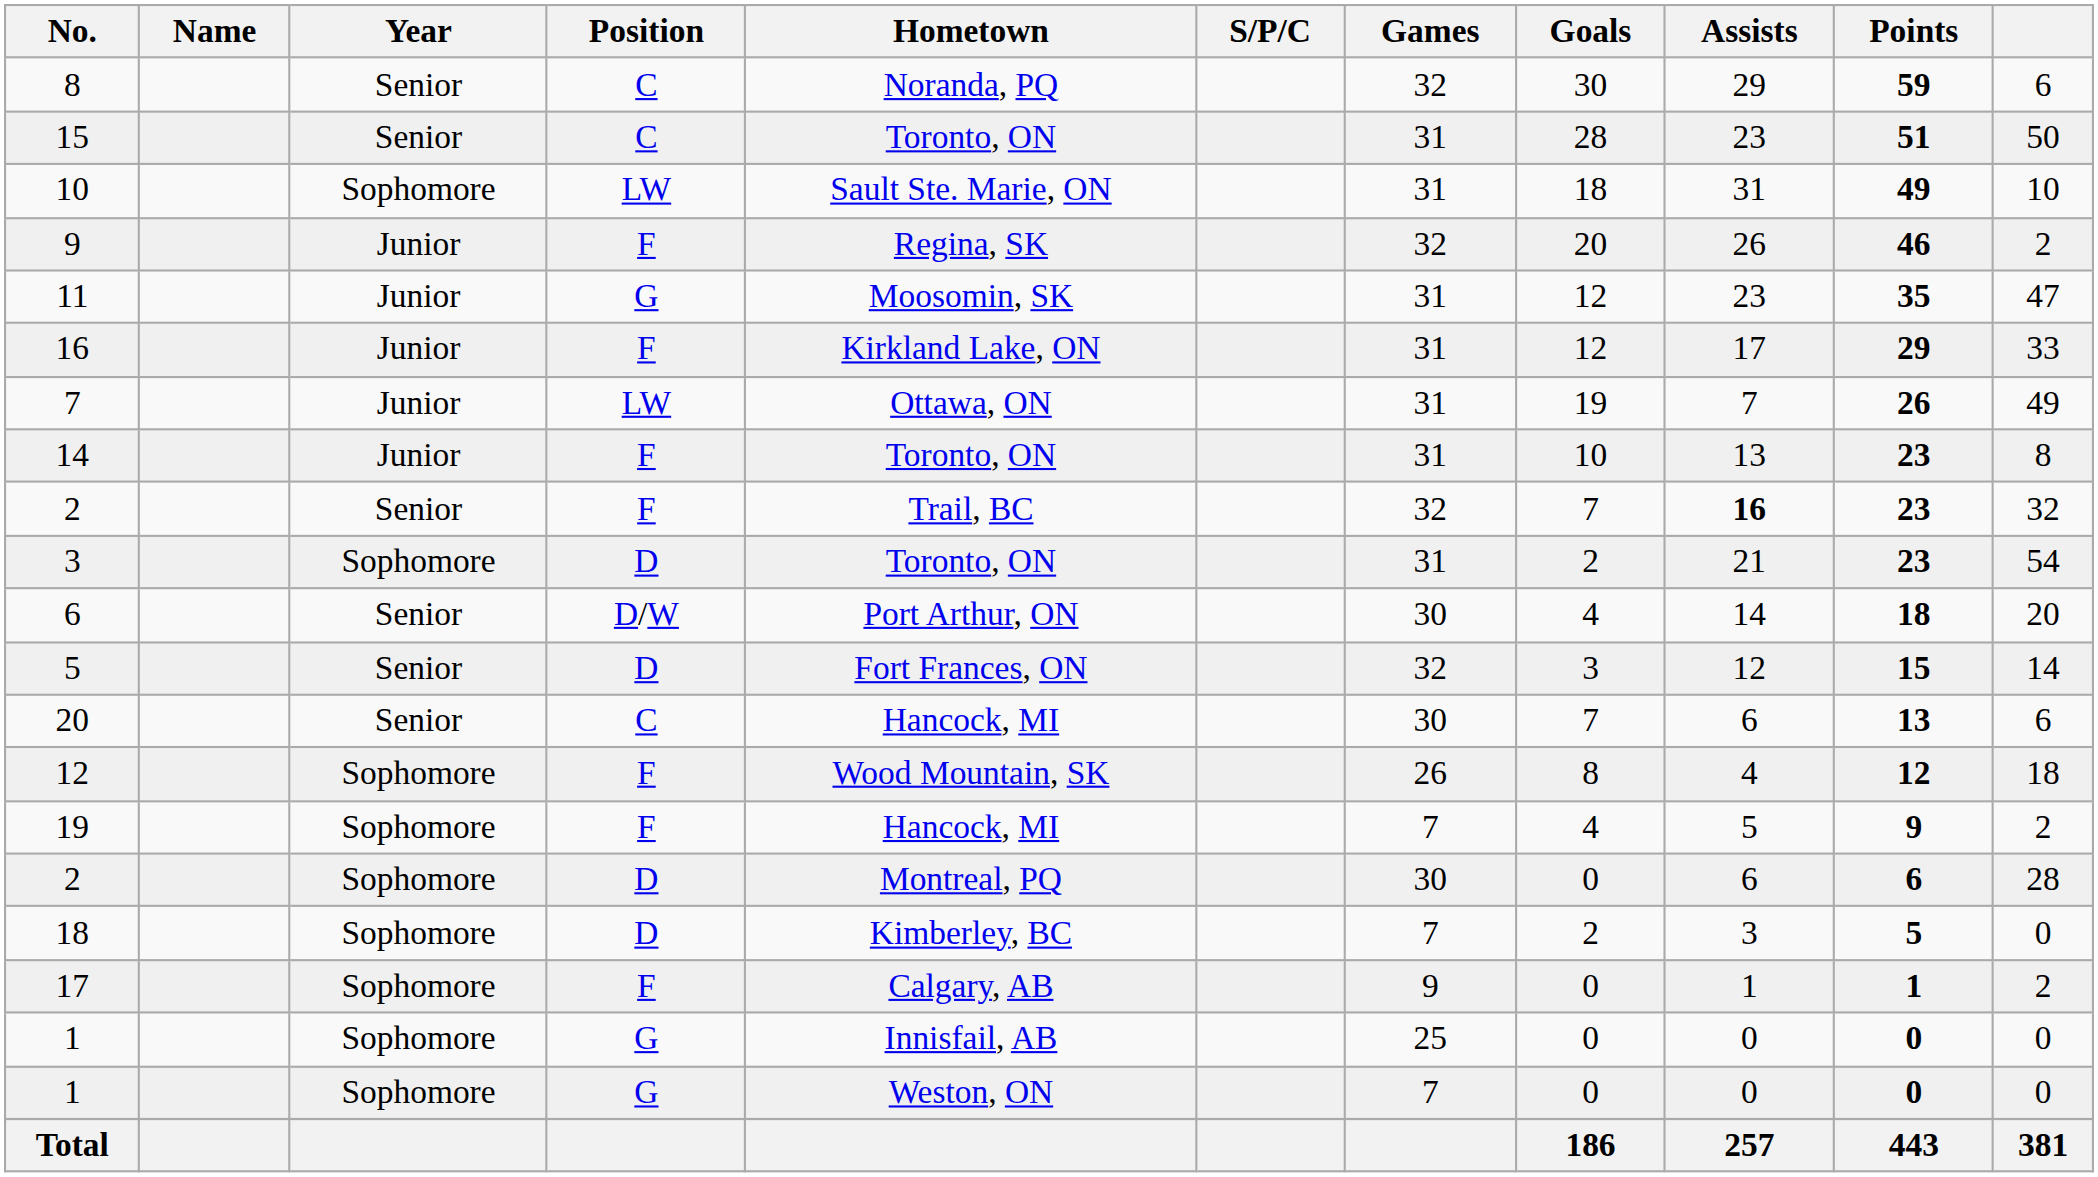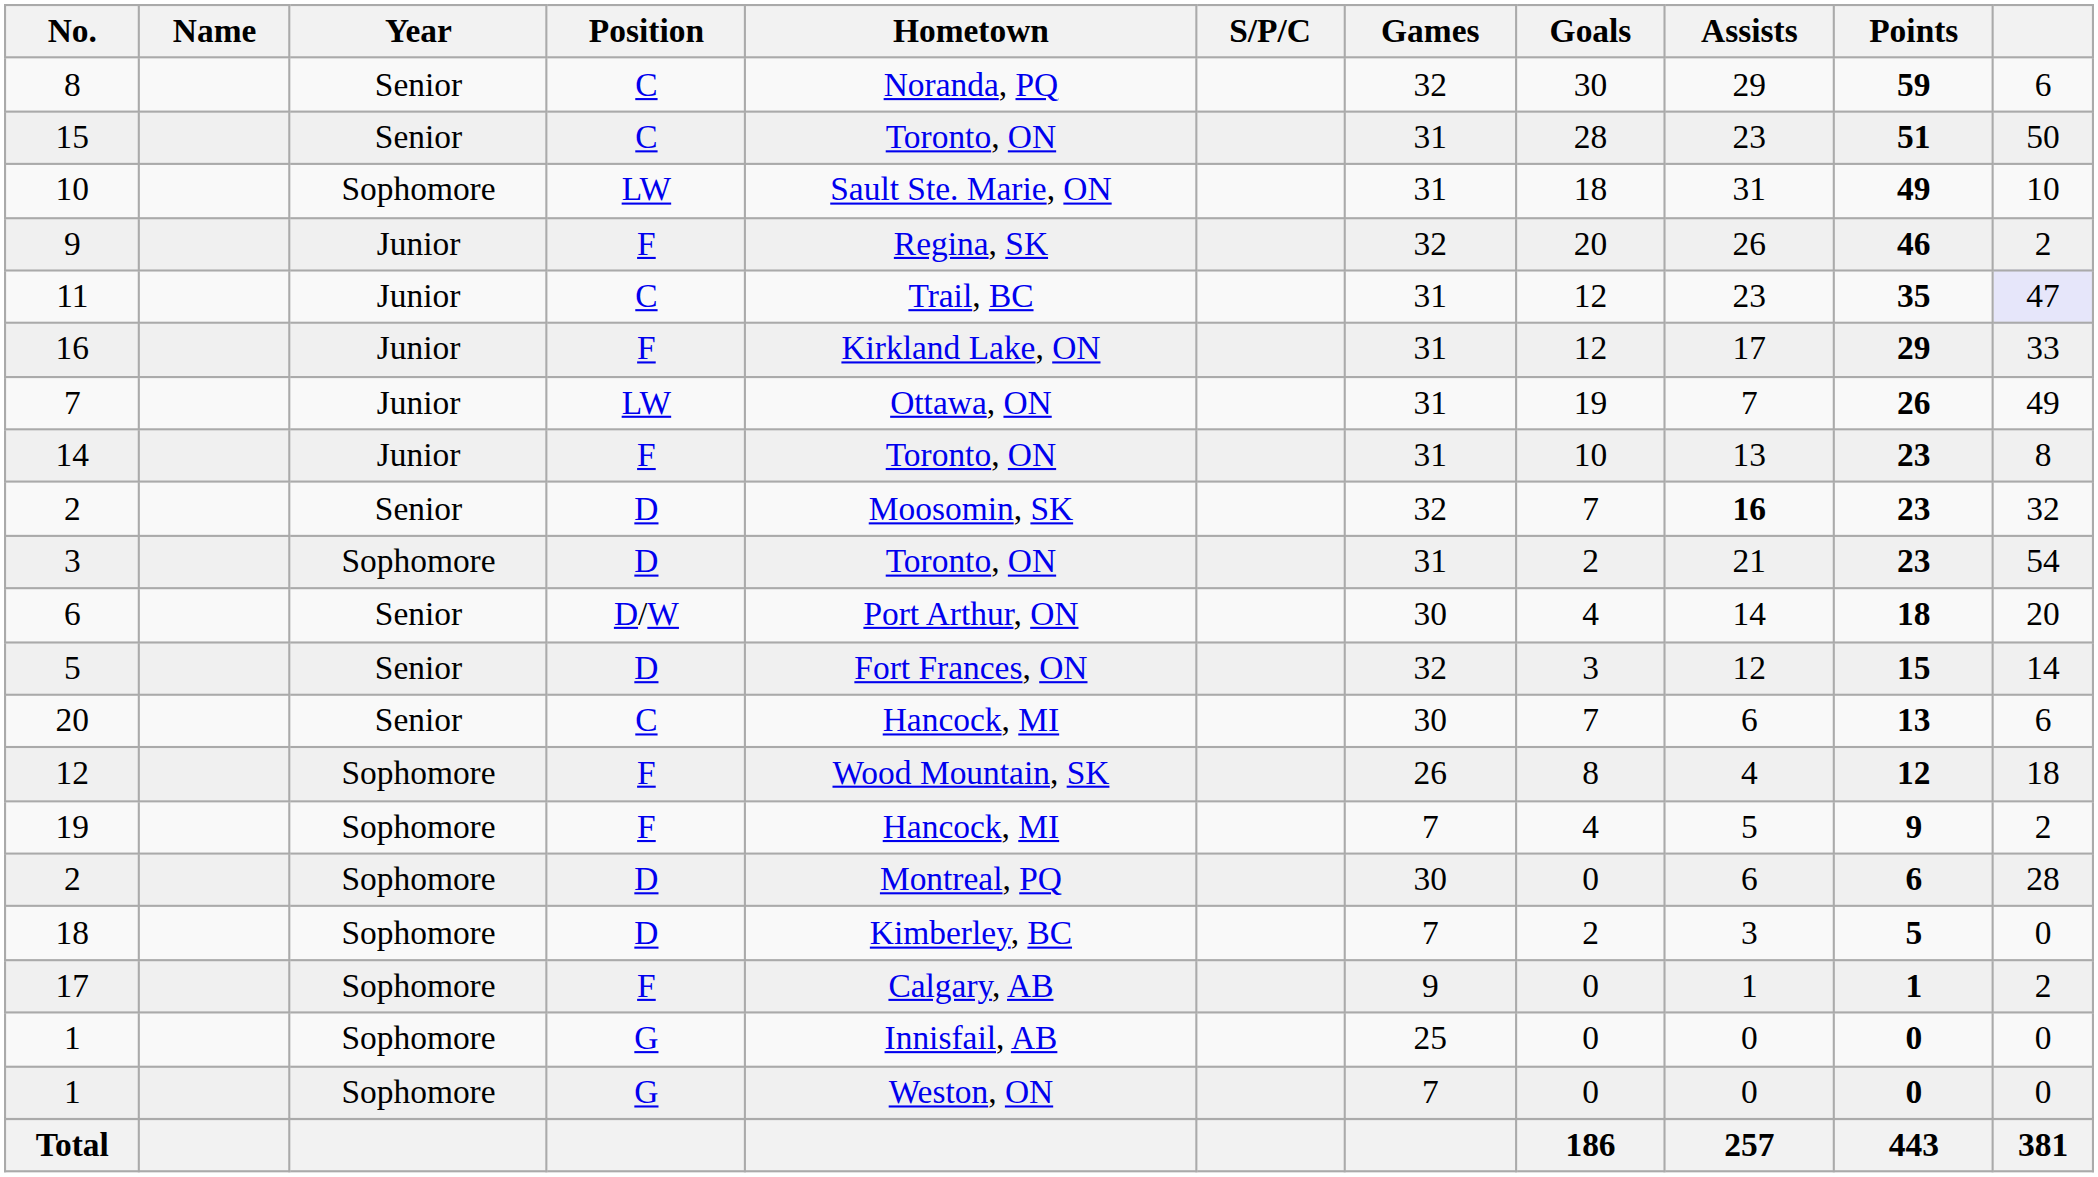11 | Position: G -> C
11 | Hometown: Moosomin, SK -> Trail, BC
11 | column 11: no background -> lavender background
2 / Senior | Position: F -> D
2 / Senior | Hometown: Trail, BC -> Moosomin, SK
